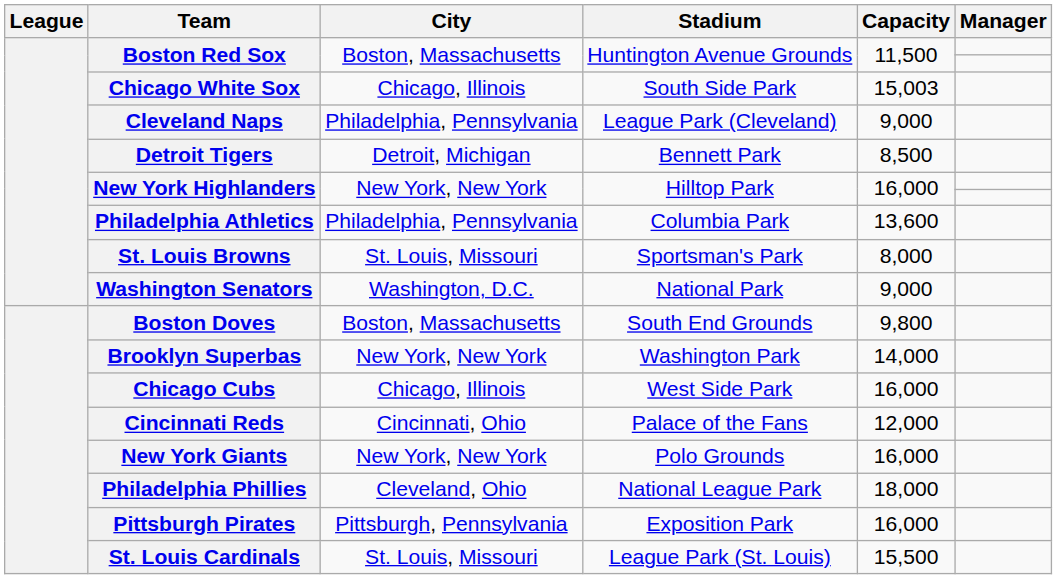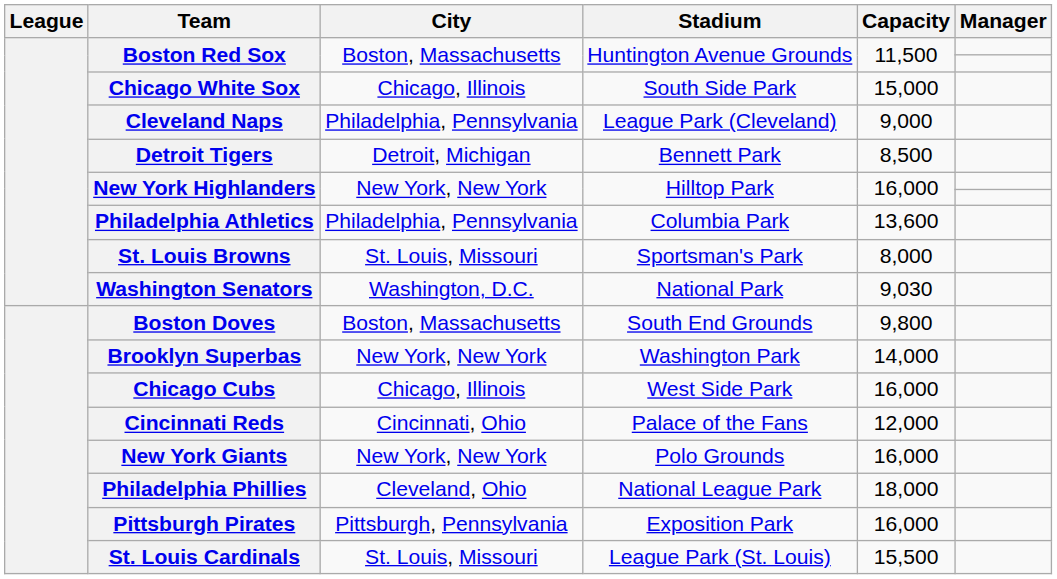Chicago White Sox | Capacity: 15,003 -> 15,000
Washington Senators | Capacity: 9,000 -> 9,030
